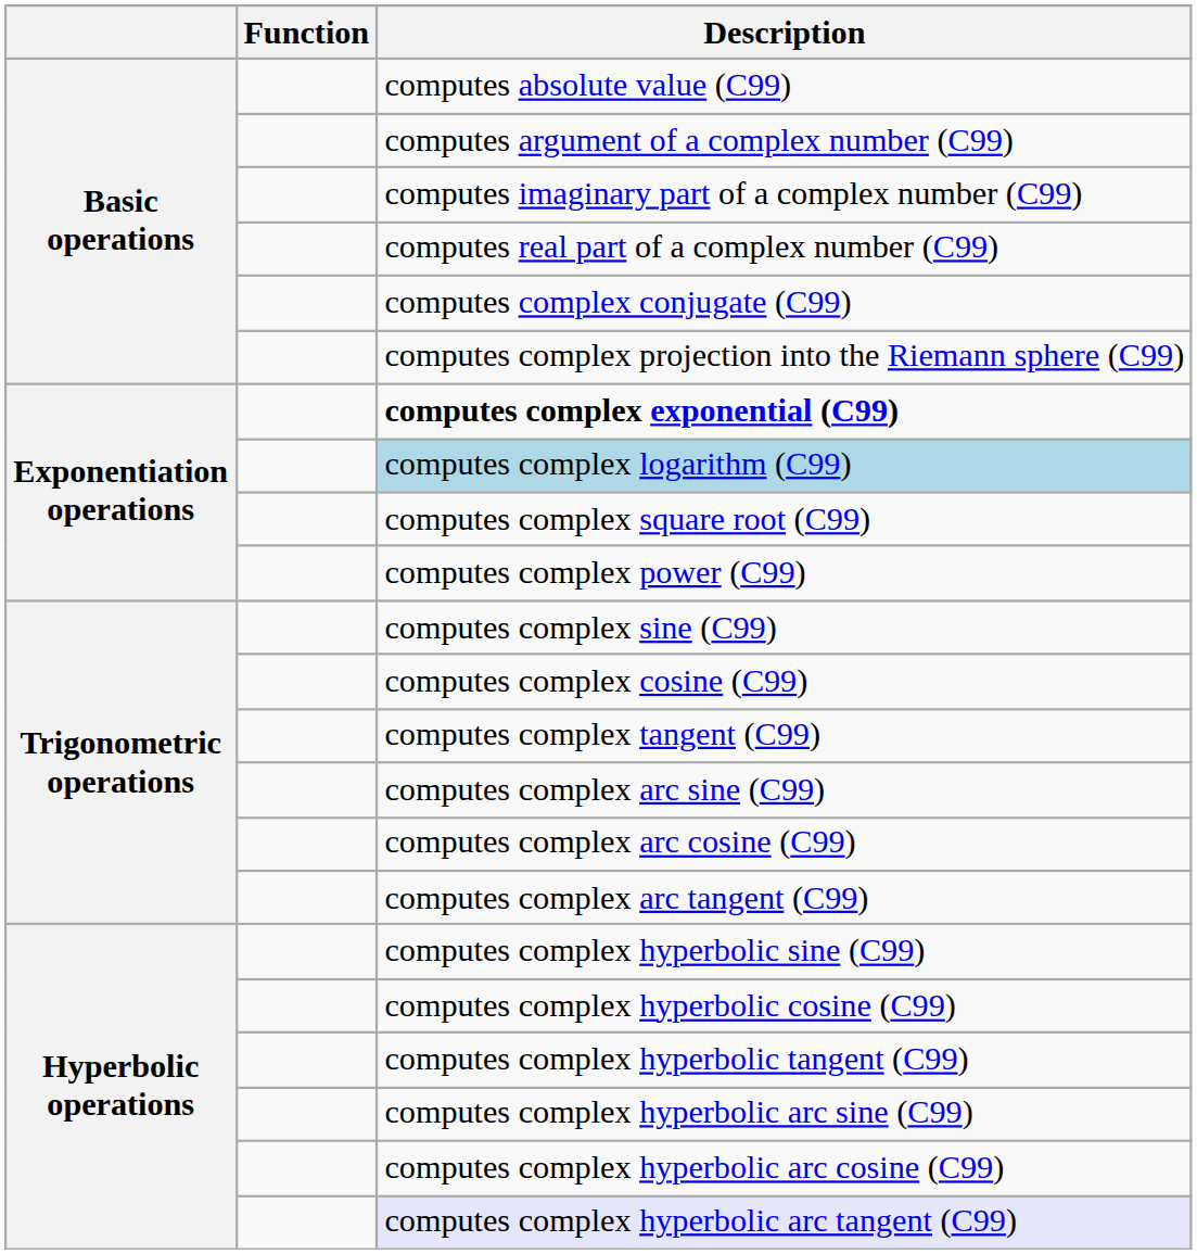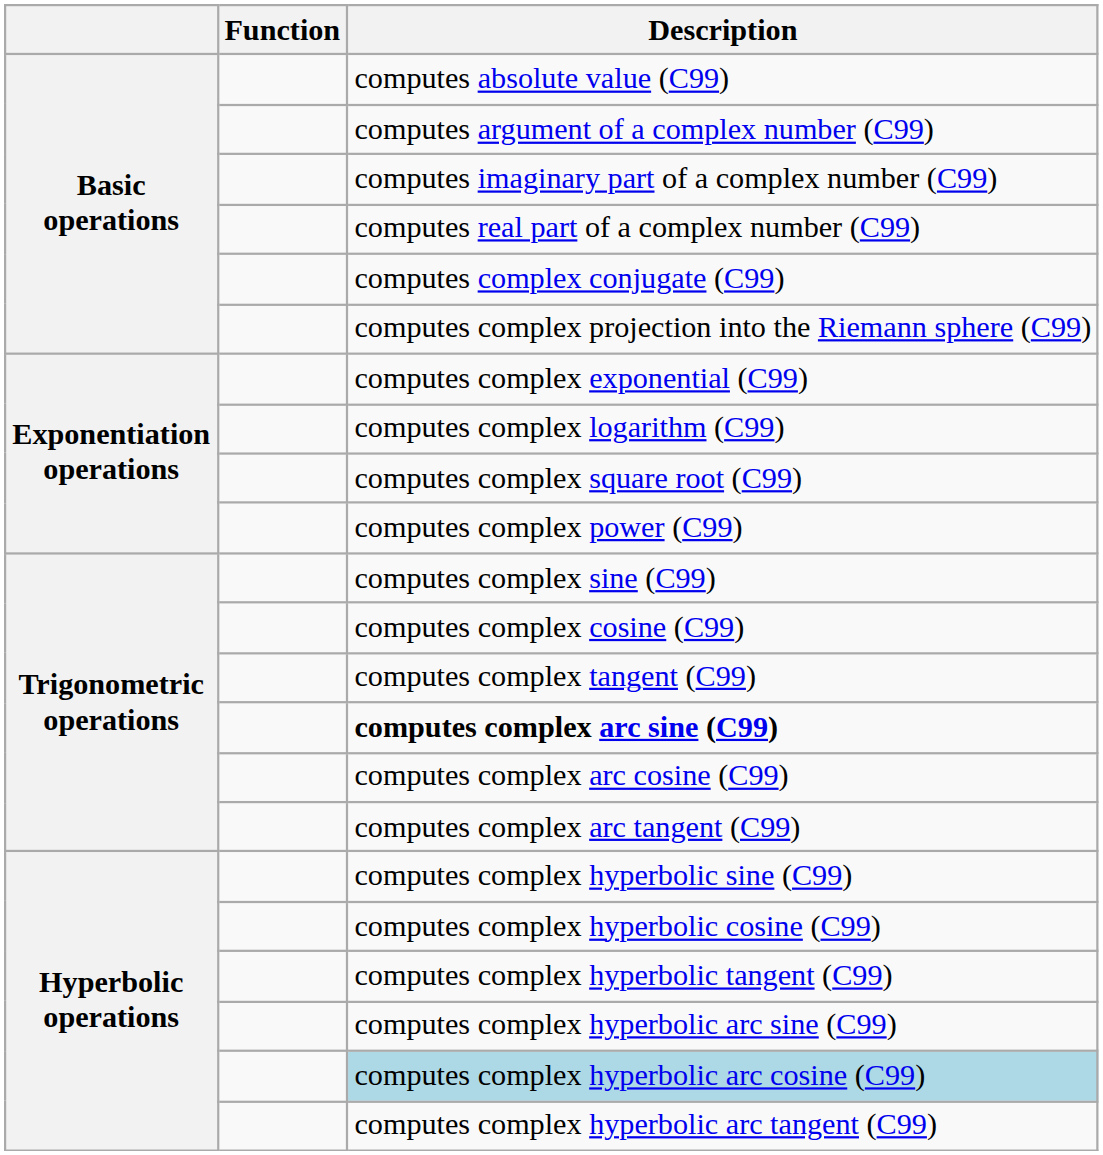computes complex exponential (C99) | Description: bold -> normal
computes complex logarithm (C99) | Description: lightblue background -> no background
computes complex arc sine (C99) | Description: normal -> bold
computes complex hyperbolic arc cosine (C99) | Description: no background -> lightblue background
computes complex hyperbolic arc tangent (C99) | Description: lavender background -> no background
